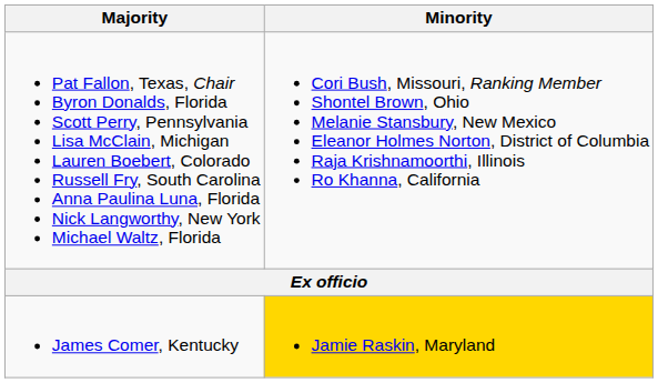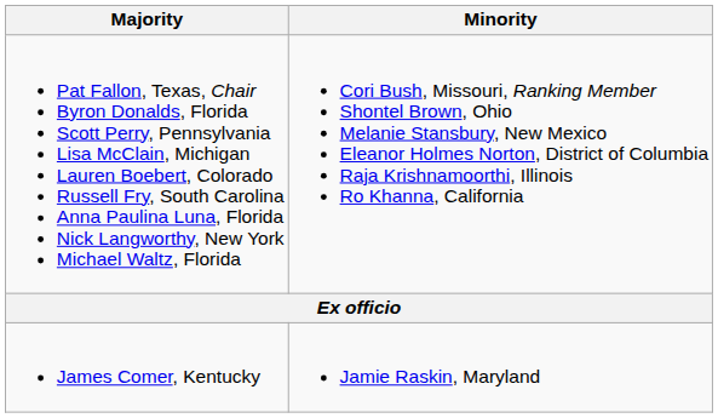James Comer, Kentucky | Minority: gold background -> no background
